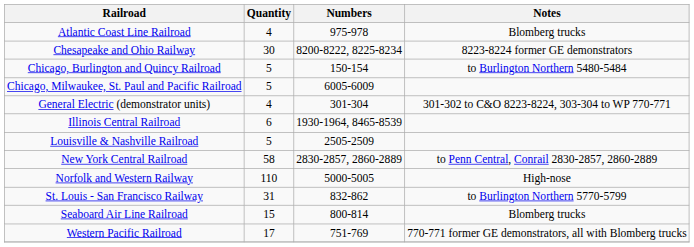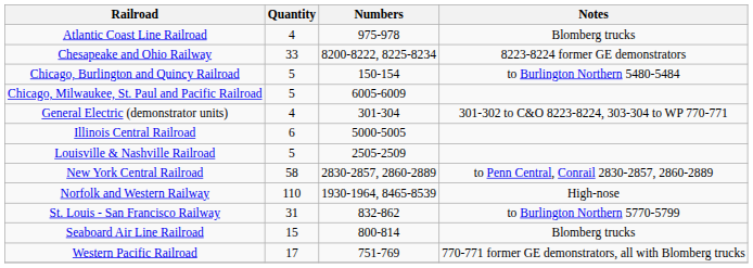Chesapeake and Ohio Railway | Quantity: 30 -> 33
Illinois Central Railroad | Numbers: 1930-1964, 8465-8539 -> 5000-5005
Norfolk and Western Railway | Numbers: 5000-5005 -> 1930-1964, 8465-8539
